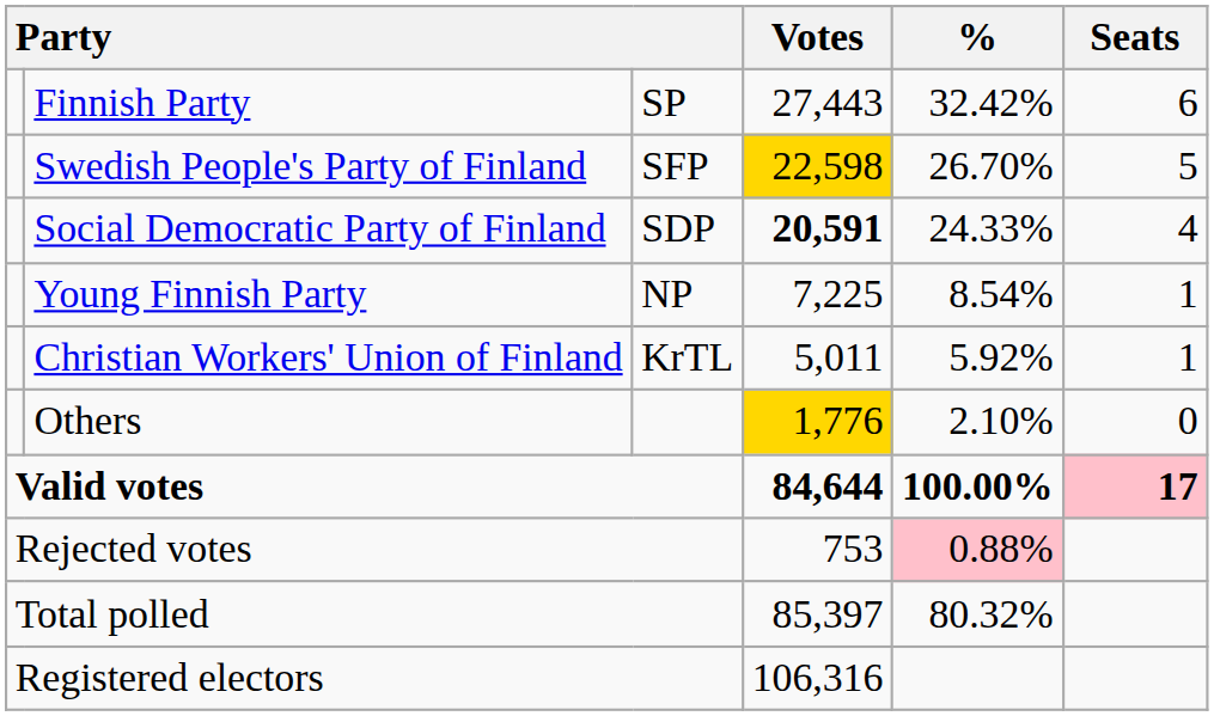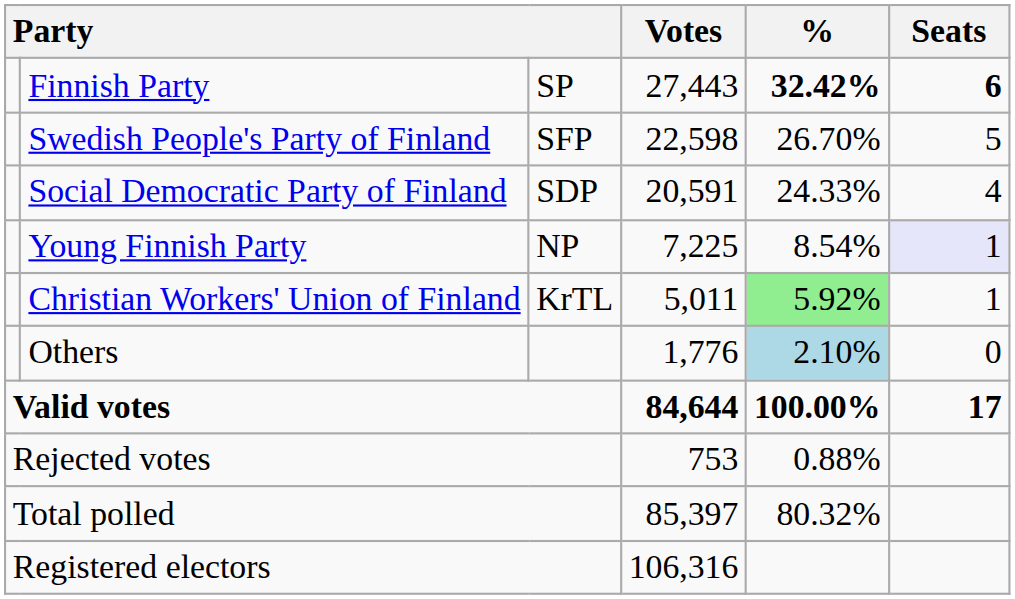Finnish Party | %: normal -> bold
Finnish Party | Seats: normal -> bold
Swedish People's Party of Finland | Votes: gold background -> no background
Social Democratic Party of Finland | Votes: bold -> normal
Young Finnish Party | Seats: no background -> lavender background
Christian Workers' Union of Finland | %: no background -> lightgreen background
Others | Votes: gold background -> no background
Others | %: no background -> lightblue background
Valid votes | Seats: pink background -> no background
Rejected votes | %: pink background -> no background
